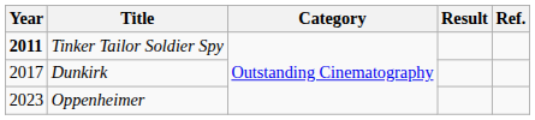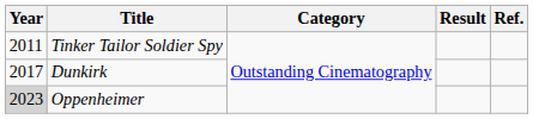Tinker Tailor Soldier Spy | Year: bold -> normal
Oppenheimer | Year: no background -> lightgrey background
